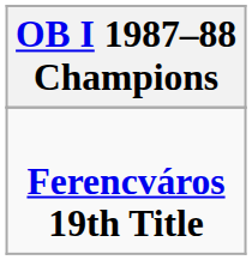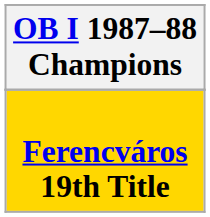row 2 | column 1: no background -> gold background
